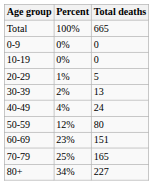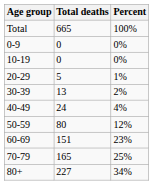columns swapped: Total deaths <-> Percent
